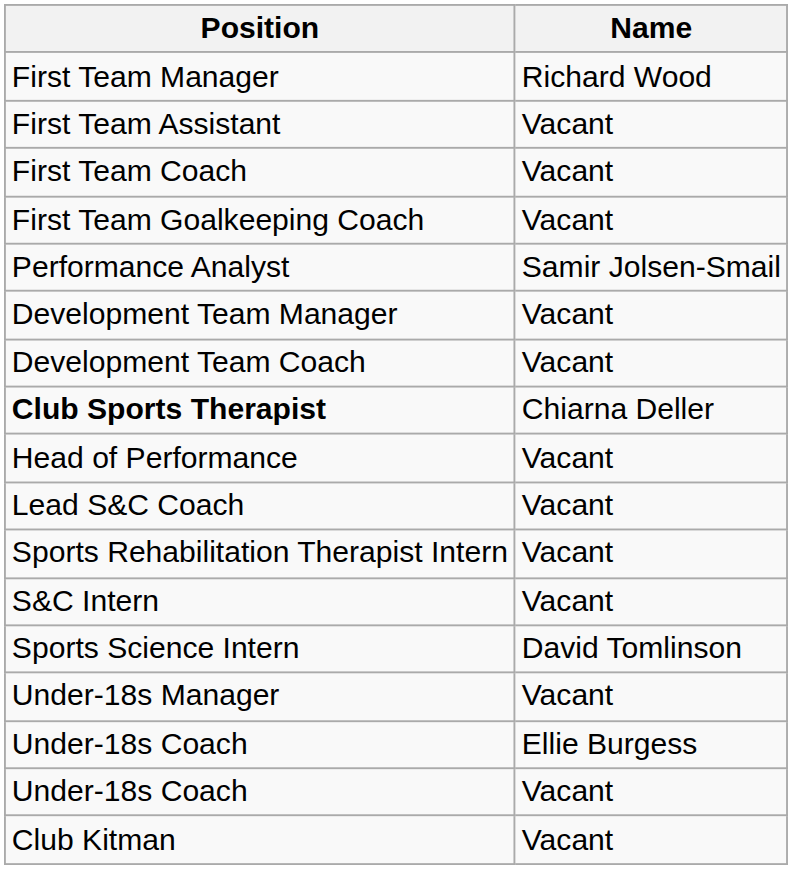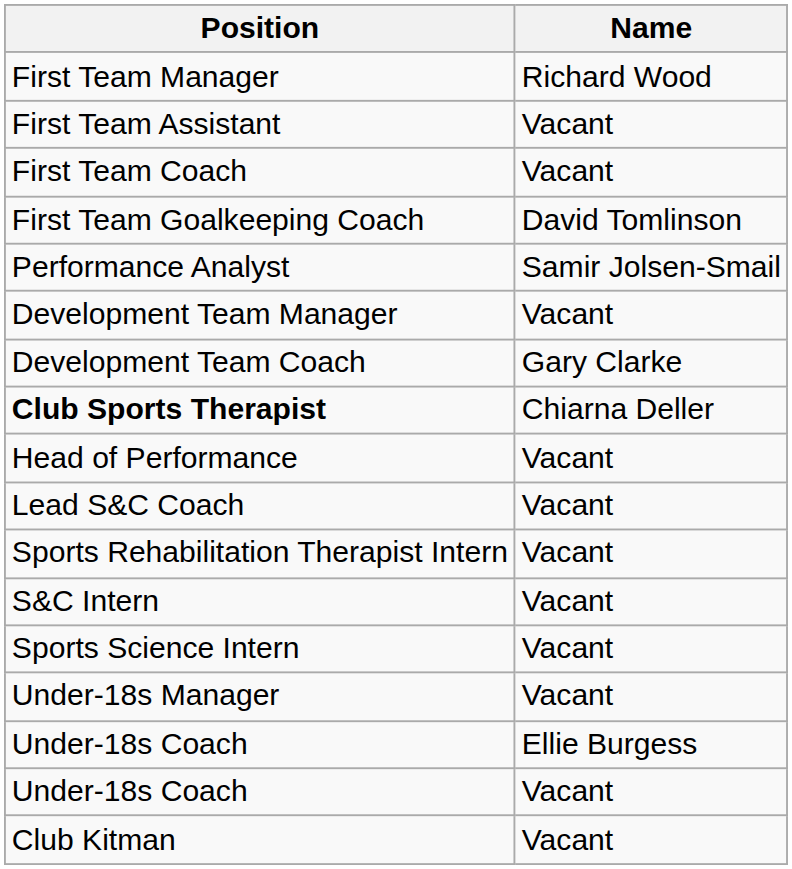row 5 | Name: Vacant -> David Tomlinson
row 8 | Name: Vacant -> Gary Clarke
row 14 | Name: David Tomlinson -> Vacant
